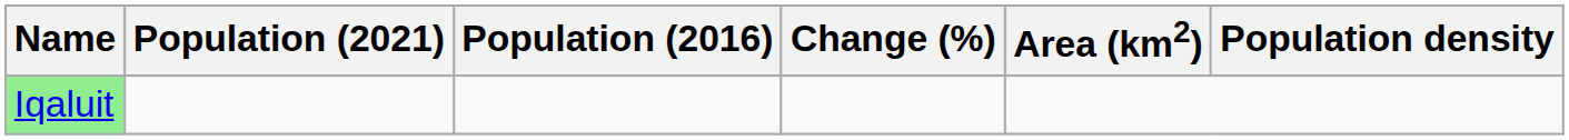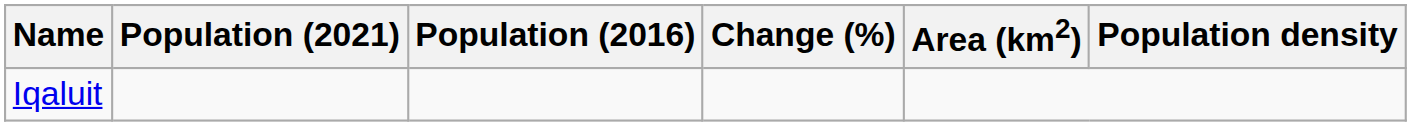Iqaluit | Name: lightgreen background -> no background
